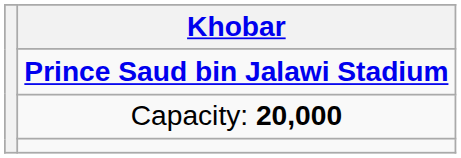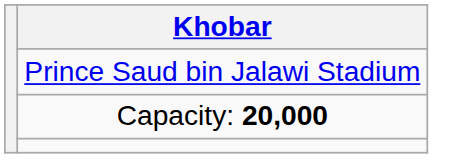Prince Saud bin Jalawi Stadium | Khobar: bold -> normal
